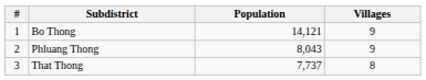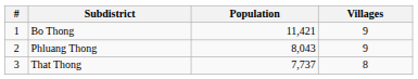Bo Thong | Population: 14,121 -> 11,421
